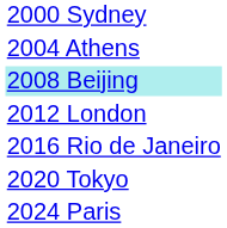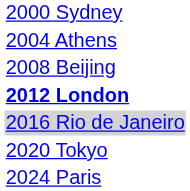2008 Beijing | column 1: paleturquoise background -> no background
2012 London | column 1: normal -> bold
2016 Rio de Janeiro | column 1: no background -> lightgrey background
